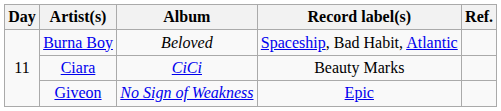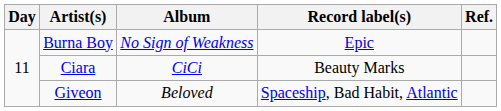Burna Boy | Album: Beloved -> No Sign of Weakness
Burna Boy | Record label(s): Spaceship, Bad Habit, Atlantic -> Epic
Giveon | Album: No Sign of Weakness -> Beloved
Giveon | Record label(s): Epic -> Spaceship, Bad Habit, Atlantic
